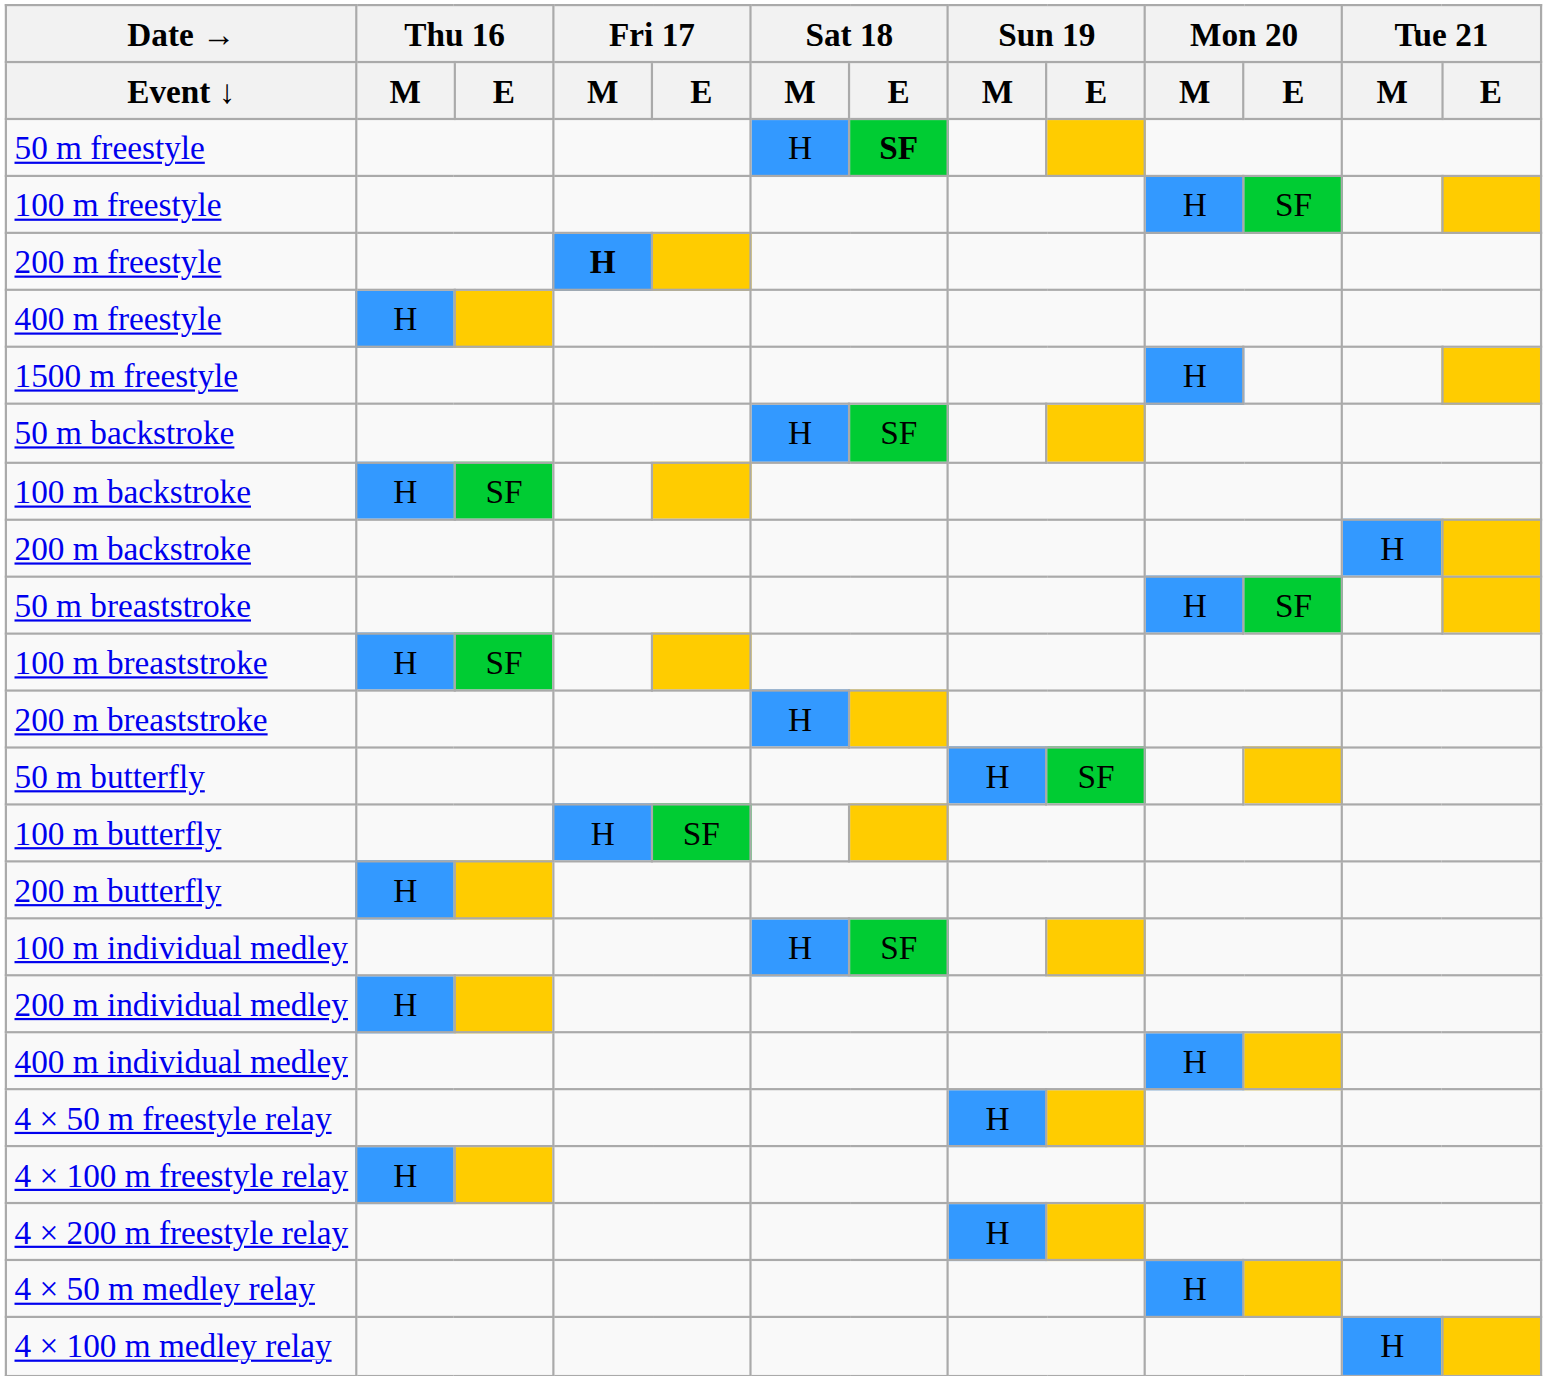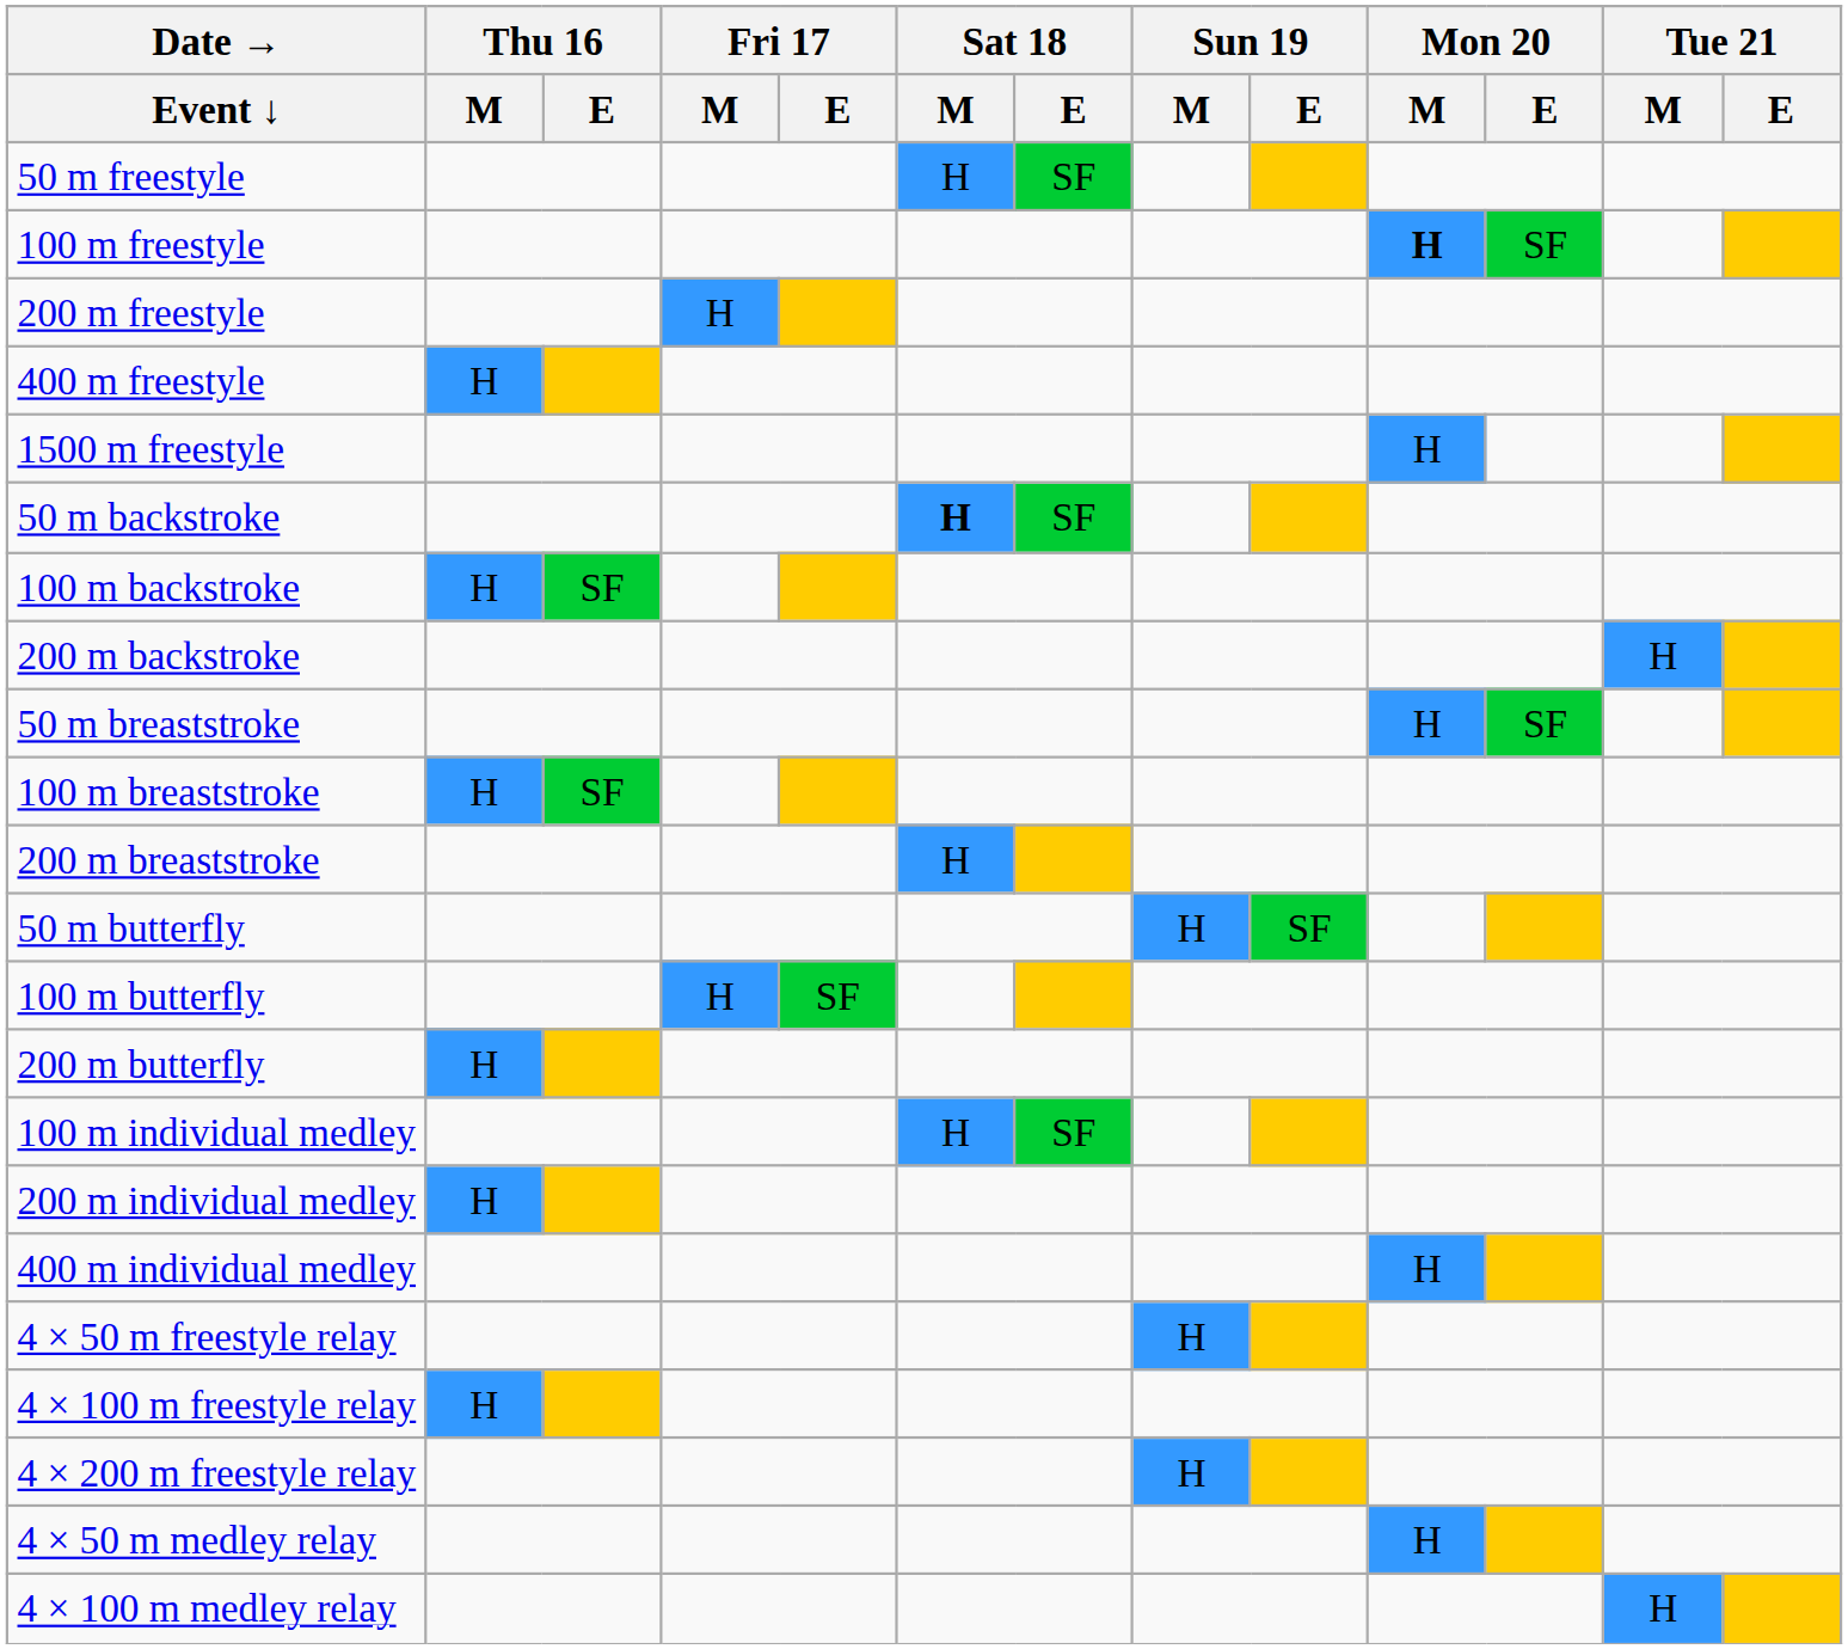50 m freestyle | Sat 18 / E: bold -> normal
100 m freestyle | Mon 20 / M: normal -> bold
200 m freestyle | Fri 17 / M: bold -> normal
50 m backstroke | Sat 18 / M: normal -> bold
